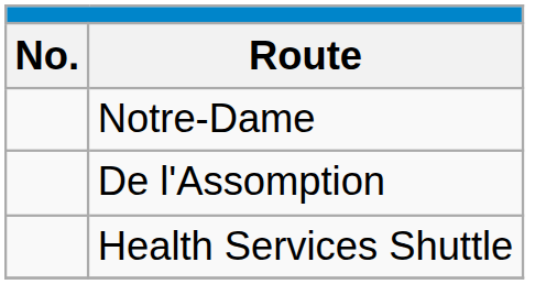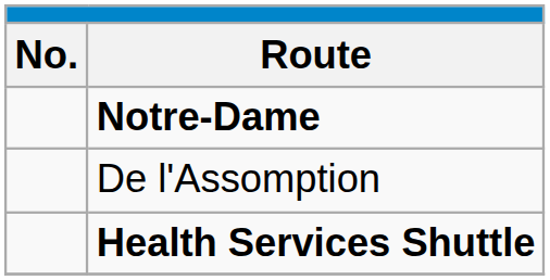Notre-Dame | Route: normal -> bold
Health Services Shuttle | Route: normal -> bold
